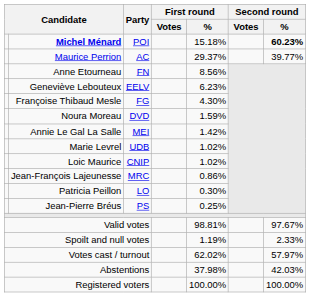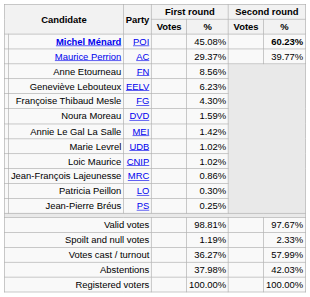Michel Ménard | First round / %: 15.18% -> 45.08%
Votes cast / turnout | First round / %: 62.02% -> 36.27%
Votes cast / turnout | Second round / %: 57.97% -> 57.99%
